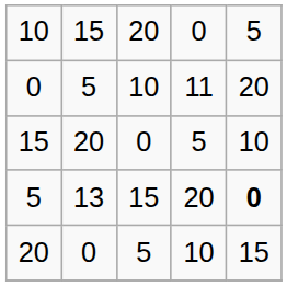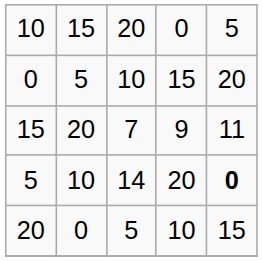row 2 | column 4: 11 -> 15
row 3 | column 3: 0 -> 7
row 3 | column 4: 5 -> 9
row 3 | column 5: 10 -> 11
row 4 | column 2: 13 -> 10
row 4 | column 3: 15 -> 14
